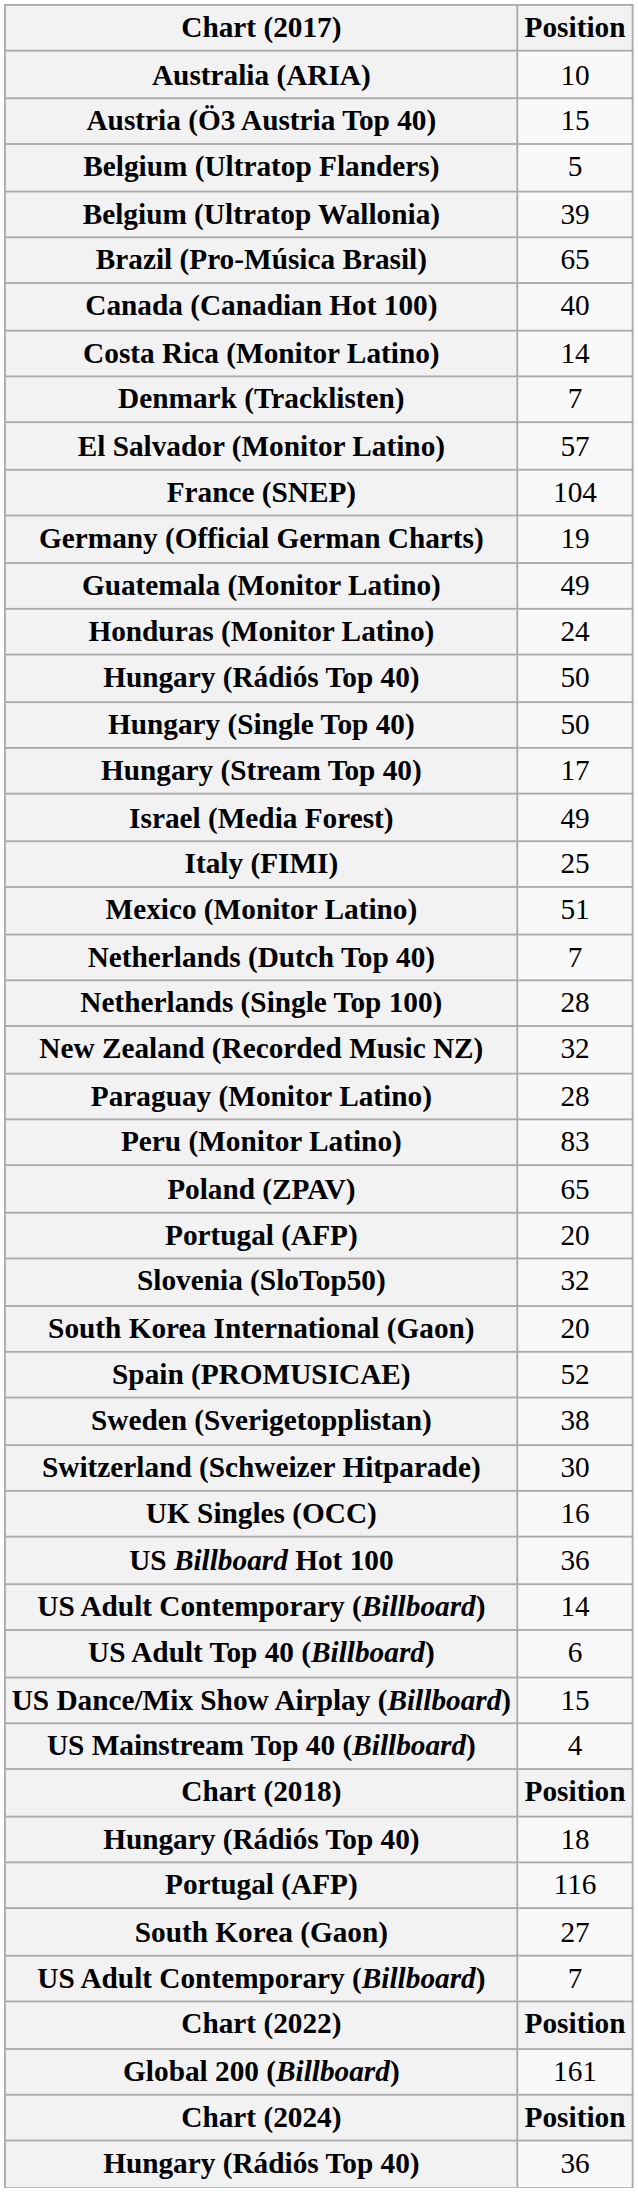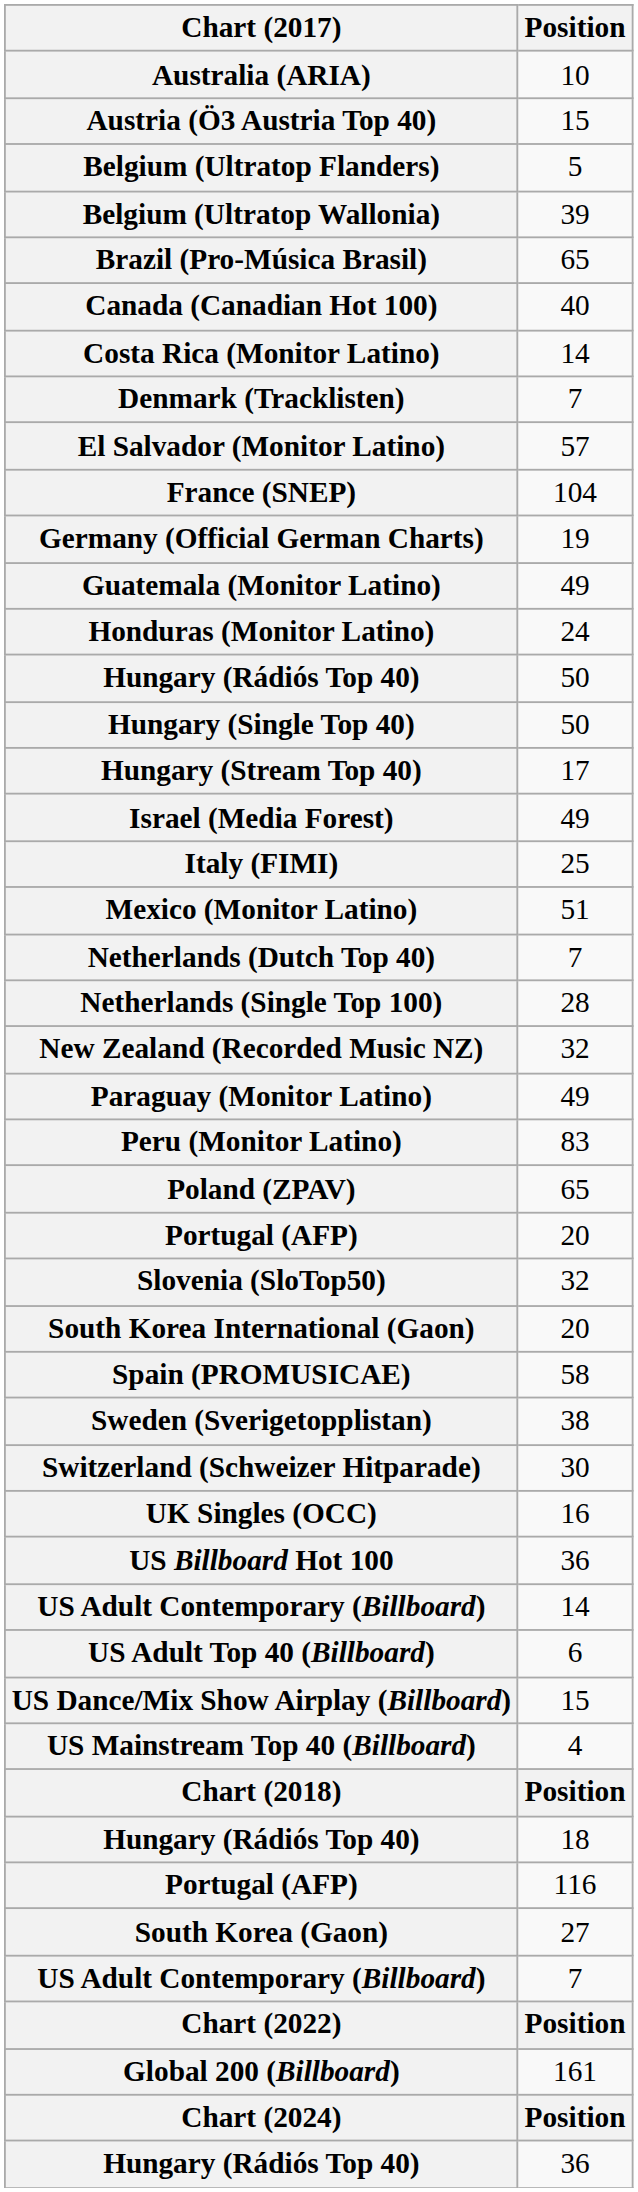row 24 | Position: 28 -> 49
row 30 | Position: 52 -> 58
